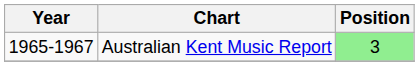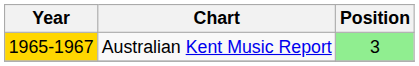Australian Kent Music Report | Year: no background -> gold background
